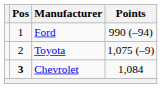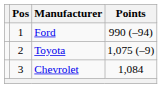Chevrolet | Pos: bold -> normal
